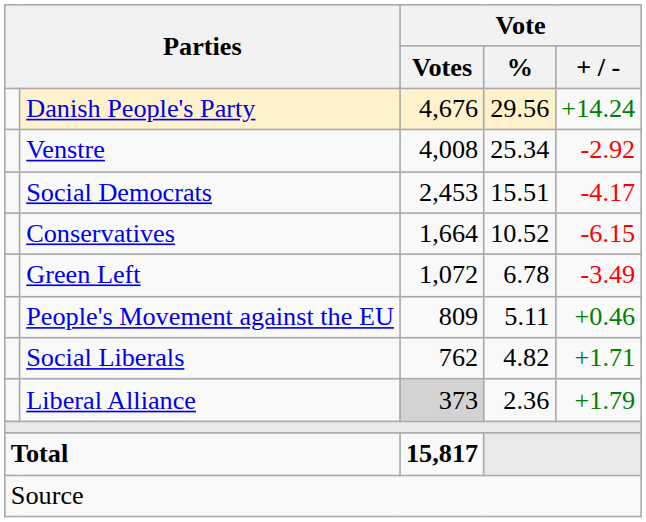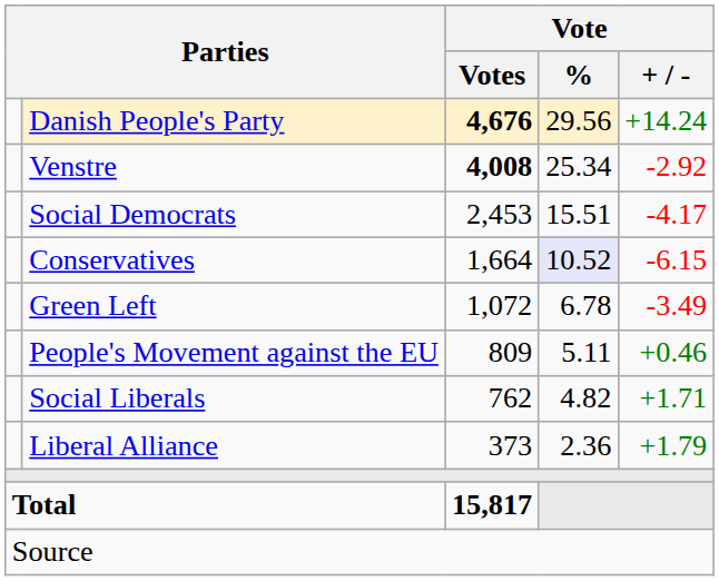Danish People's Party | Vote / Votes: normal -> bold
Venstre | Vote / Votes: normal -> bold
Conservatives | Vote / %: no background -> lavender background
Liberal Alliance | Vote / Votes: lightgrey background -> no background
